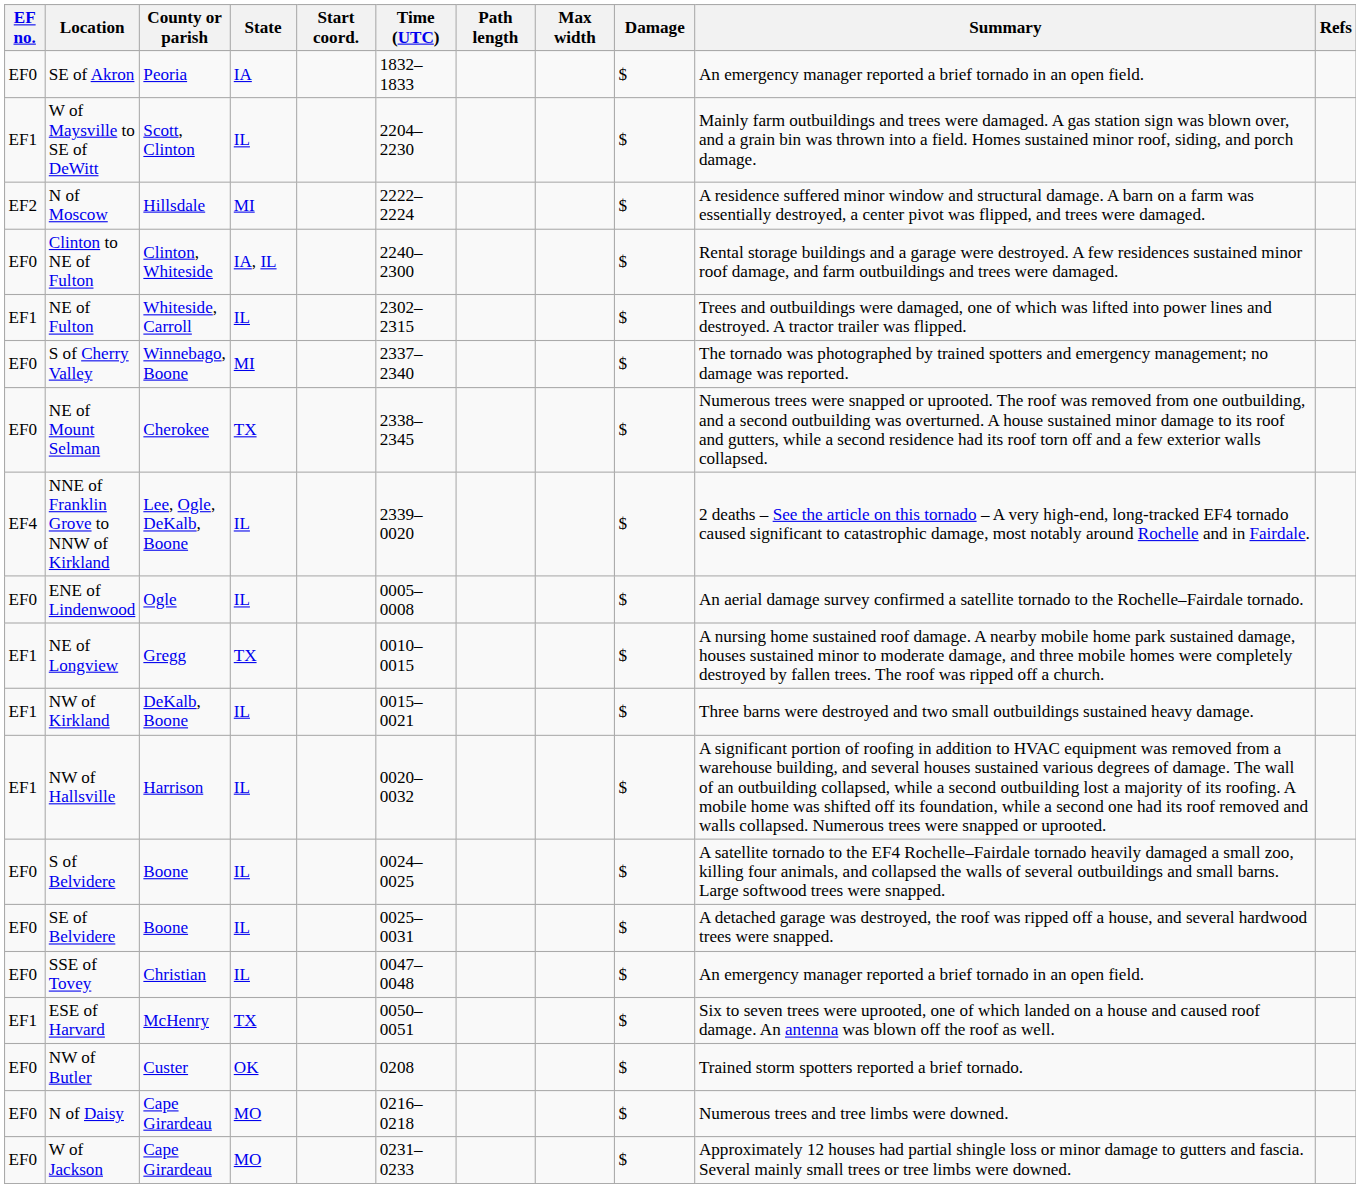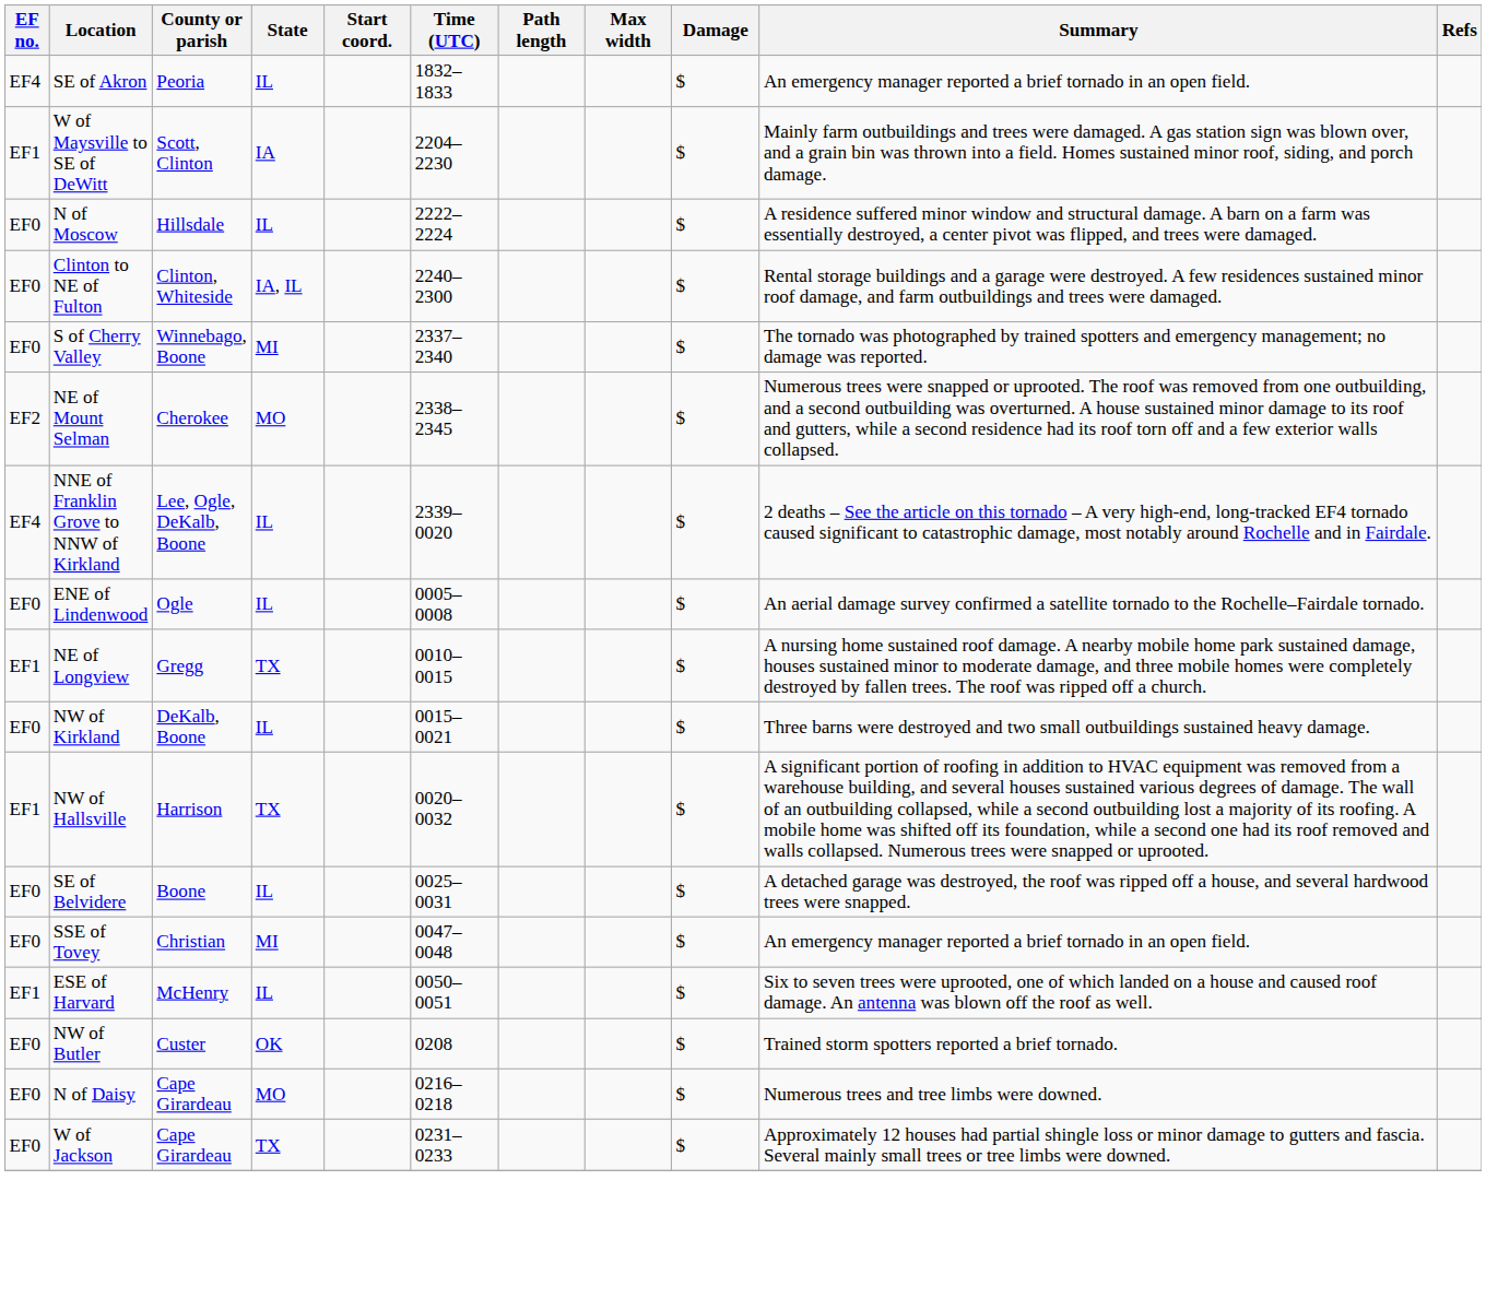SE of Akron | EF no.: EF0 -> EF4
SE of Akron | State: IA -> IL
W of Maysville to SE of DeWitt | State: IL -> IA
N of Moscow | EF no.: EF2 -> EF0
N of Moscow | State: MI -> IL
- row: EF1 | NE of Fulton | Whiteside, Carroll | IL | 2302–2315 | $ | Trees and outbuildings were damaged, one of which was lifted into power lines and destroyed. A tractor trailer was flipped.
NE of Mount Selman | EF no.: EF0 -> EF2
NE of Mount Selman | State: TX -> MO
NW of Kirkland | EF no.: EF1 -> EF0
NW of Hallsville | State: IL -> TX
- row: EF0 | S of Belvidere | Boone | IL | 0024–0025 | $ | A satellite tornado to the EF4 Rochelle–Fairdale tornado heavily damaged a small zoo, killing four animals, and collapsed the walls of several outbuildings and small barns. Large softwood trees were snapped.
SSE of Tovey | State: IL -> MI
ESE of Harvard | State: TX -> IL
W of Jackson | State: MO -> TX
